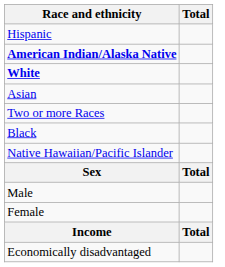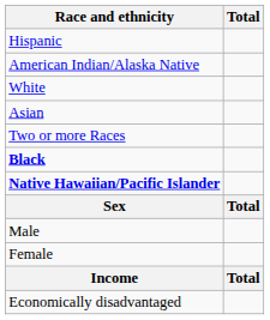American Indian/Alaska Native | Race and ethnicity: bold -> normal
White | Race and ethnicity: bold -> normal
Black | Race and ethnicity: normal -> bold
Native Hawaiian/Pacific Islander | Race and ethnicity: normal -> bold
